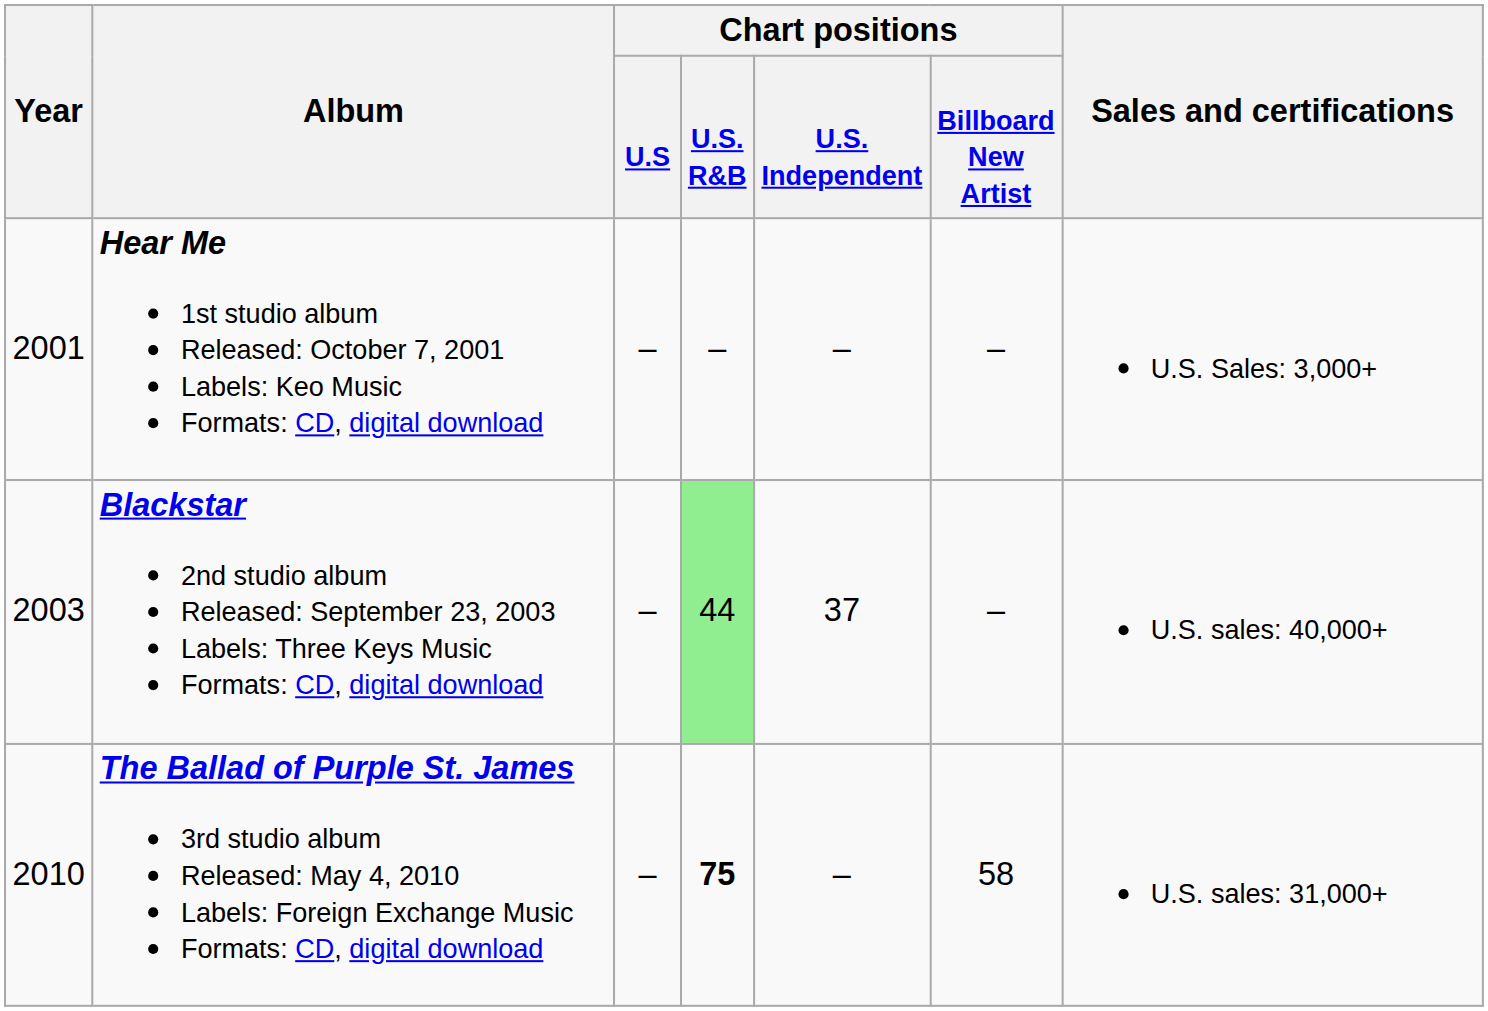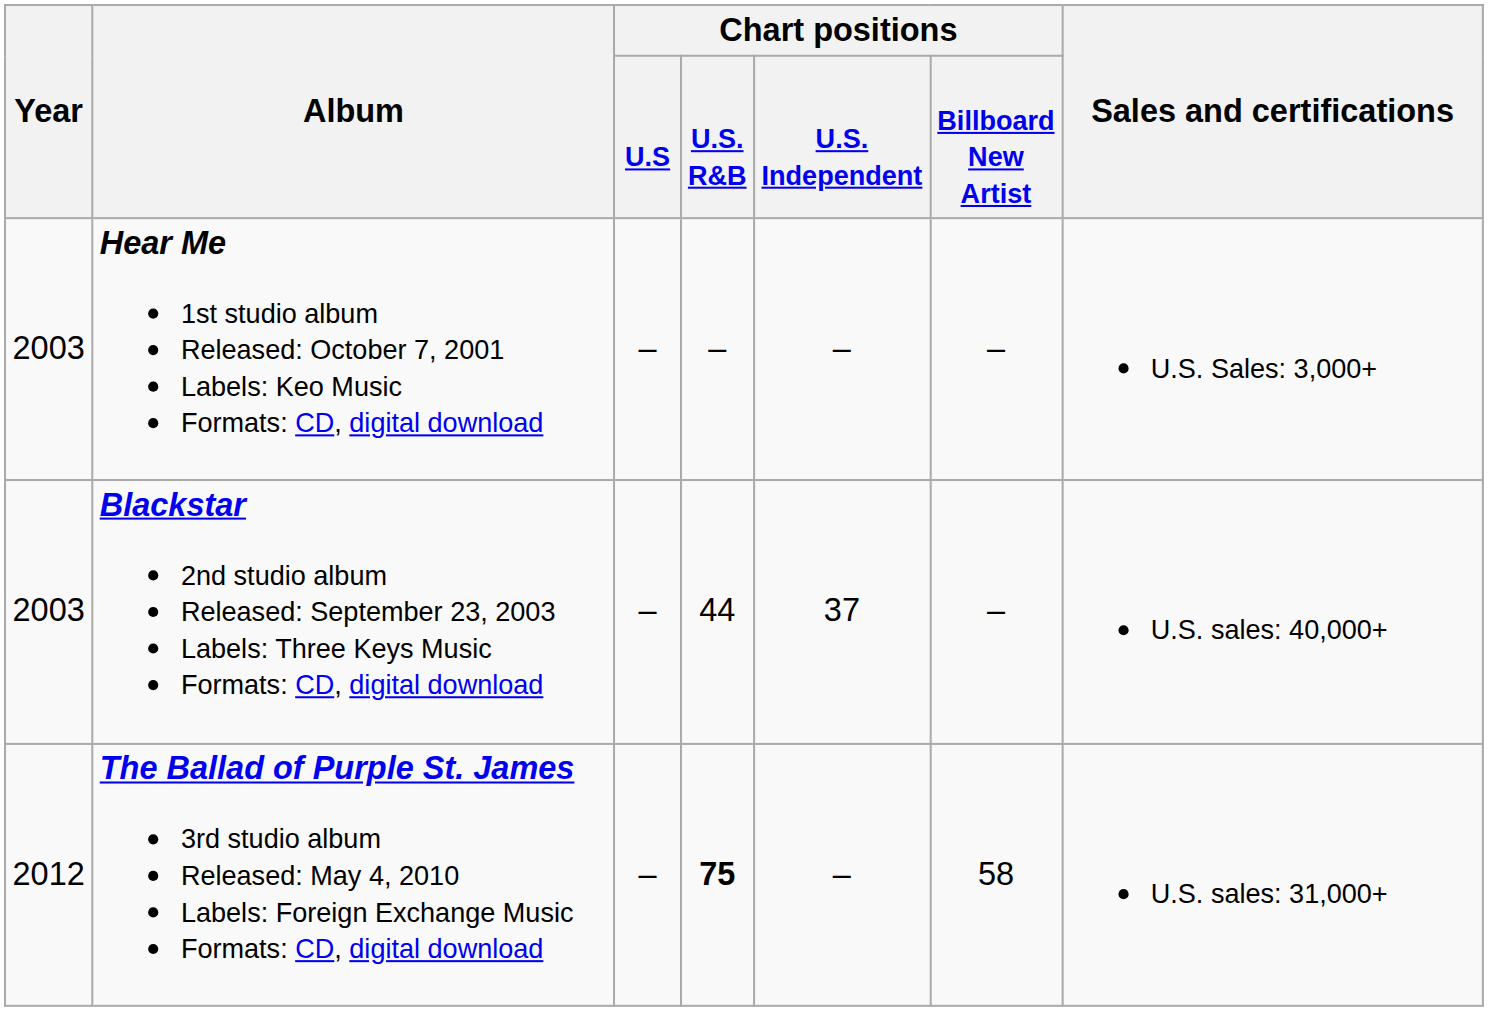row 3 | Year: 2001 -> 2003
row 4 | Chart positions / U.S. R&B: lightgreen background -> no background
row 5 | Year: 2010 -> 2012
